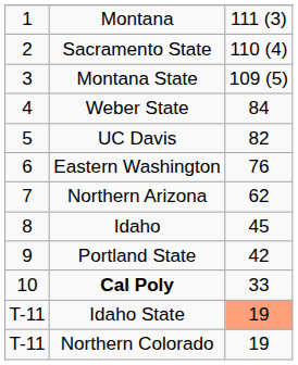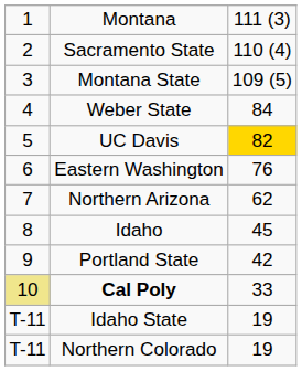UC Davis | column 3: no background -> gold background
Cal Poly | column 1: no background -> khaki background
Idaho State | column 3: lightsalmon background -> no background
